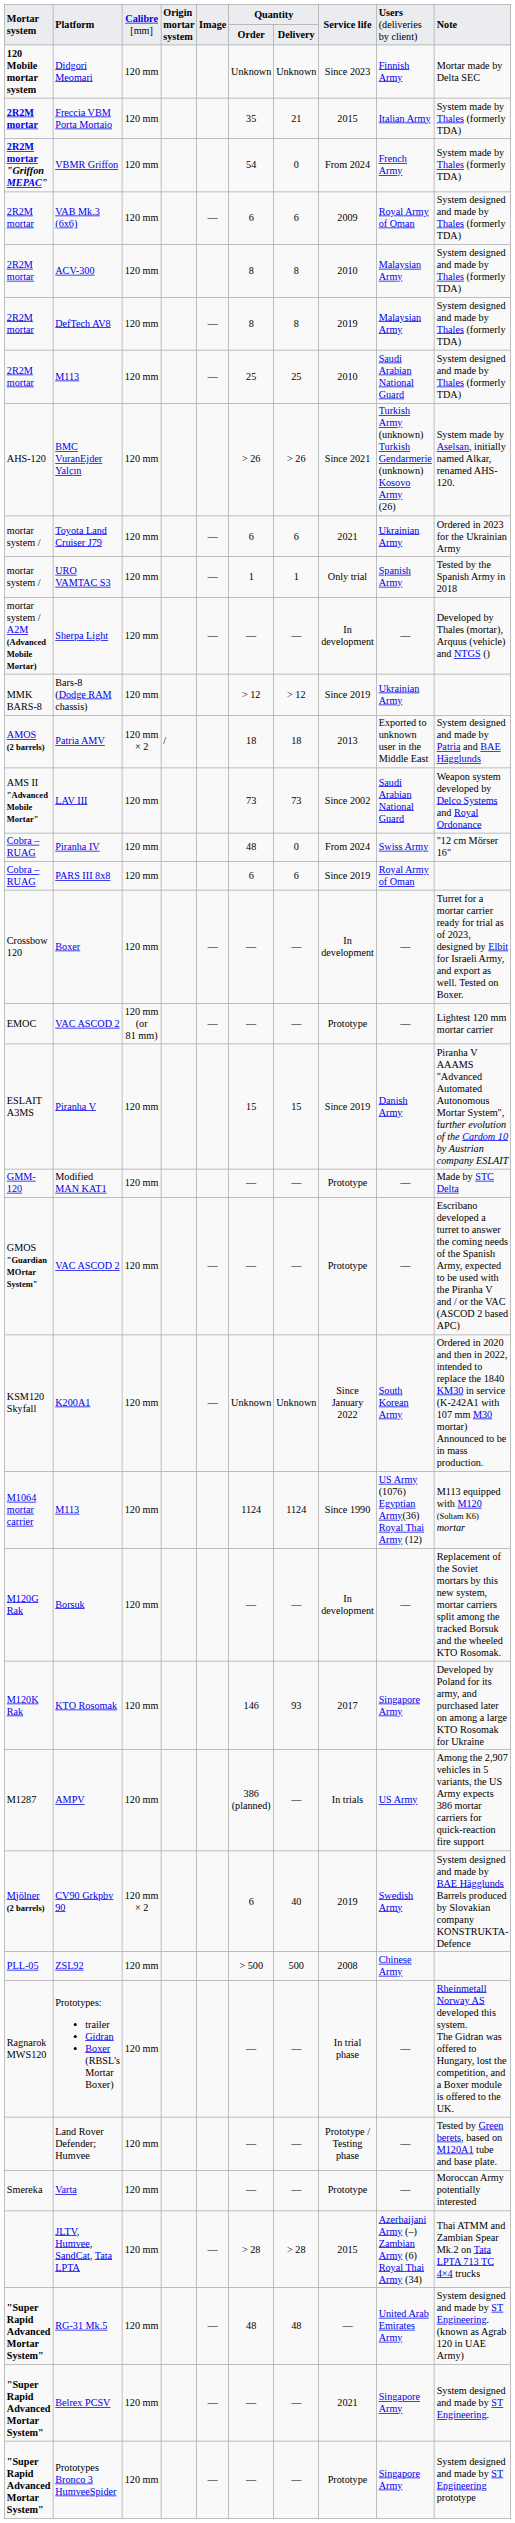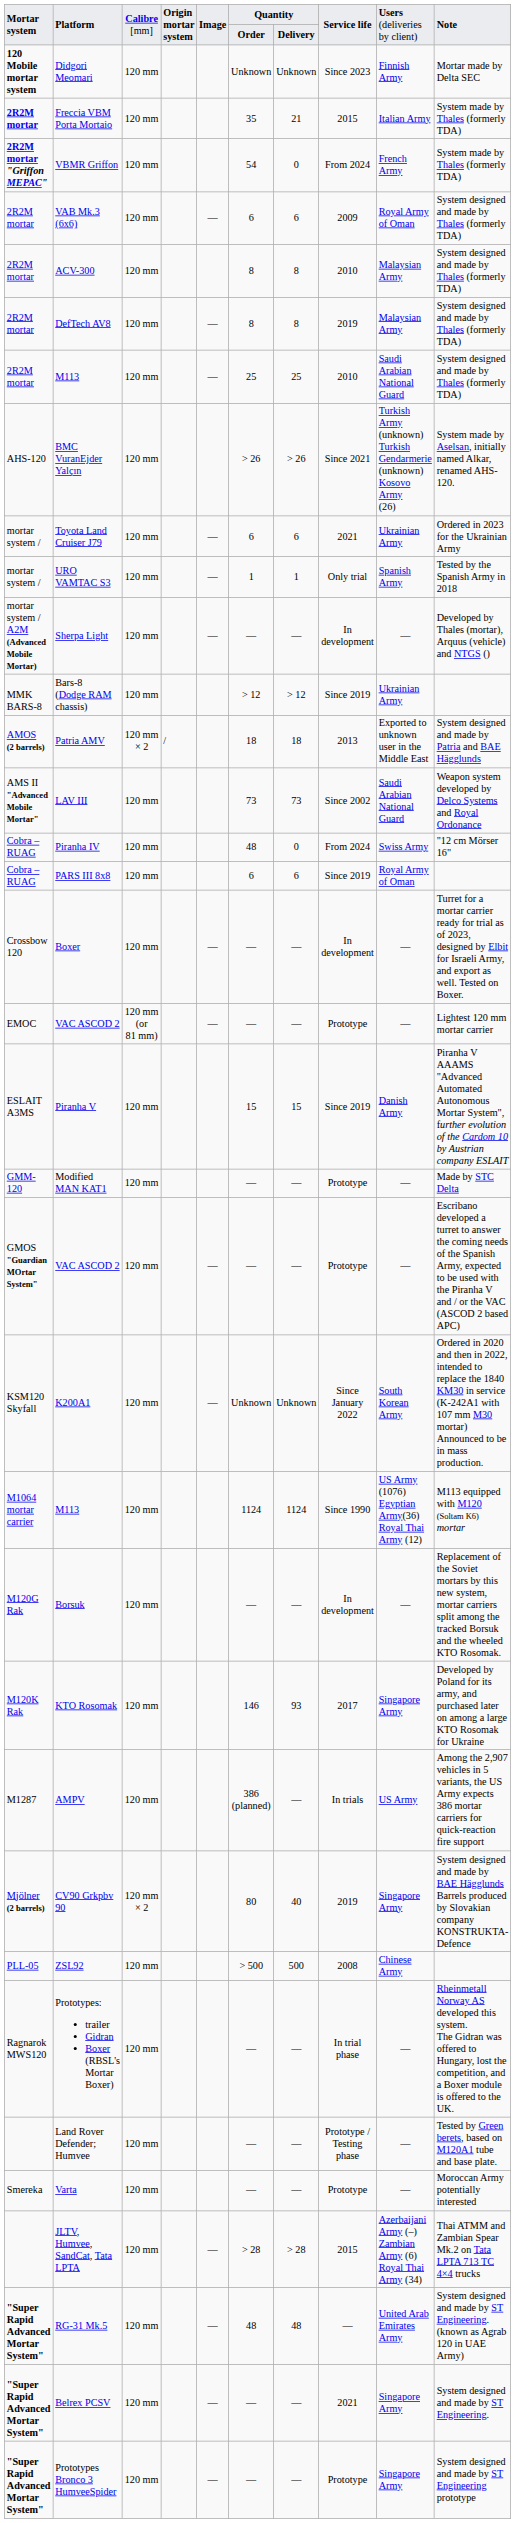CV90 Grkpbv 90 | column 6: 6 -> 80
CV90 Grkpbv 90 | column 9: Swedish Army -> Singapore Army
